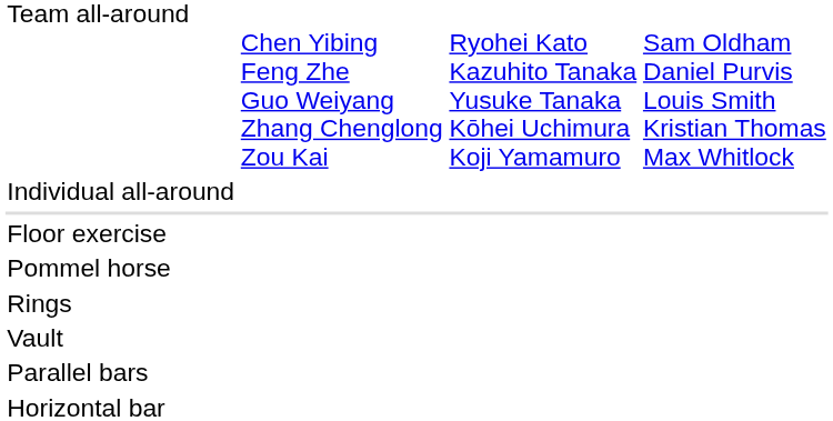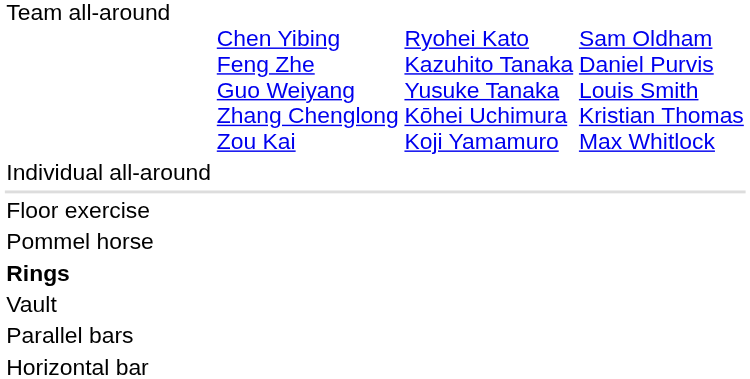Rings | column 1: normal -> bold
